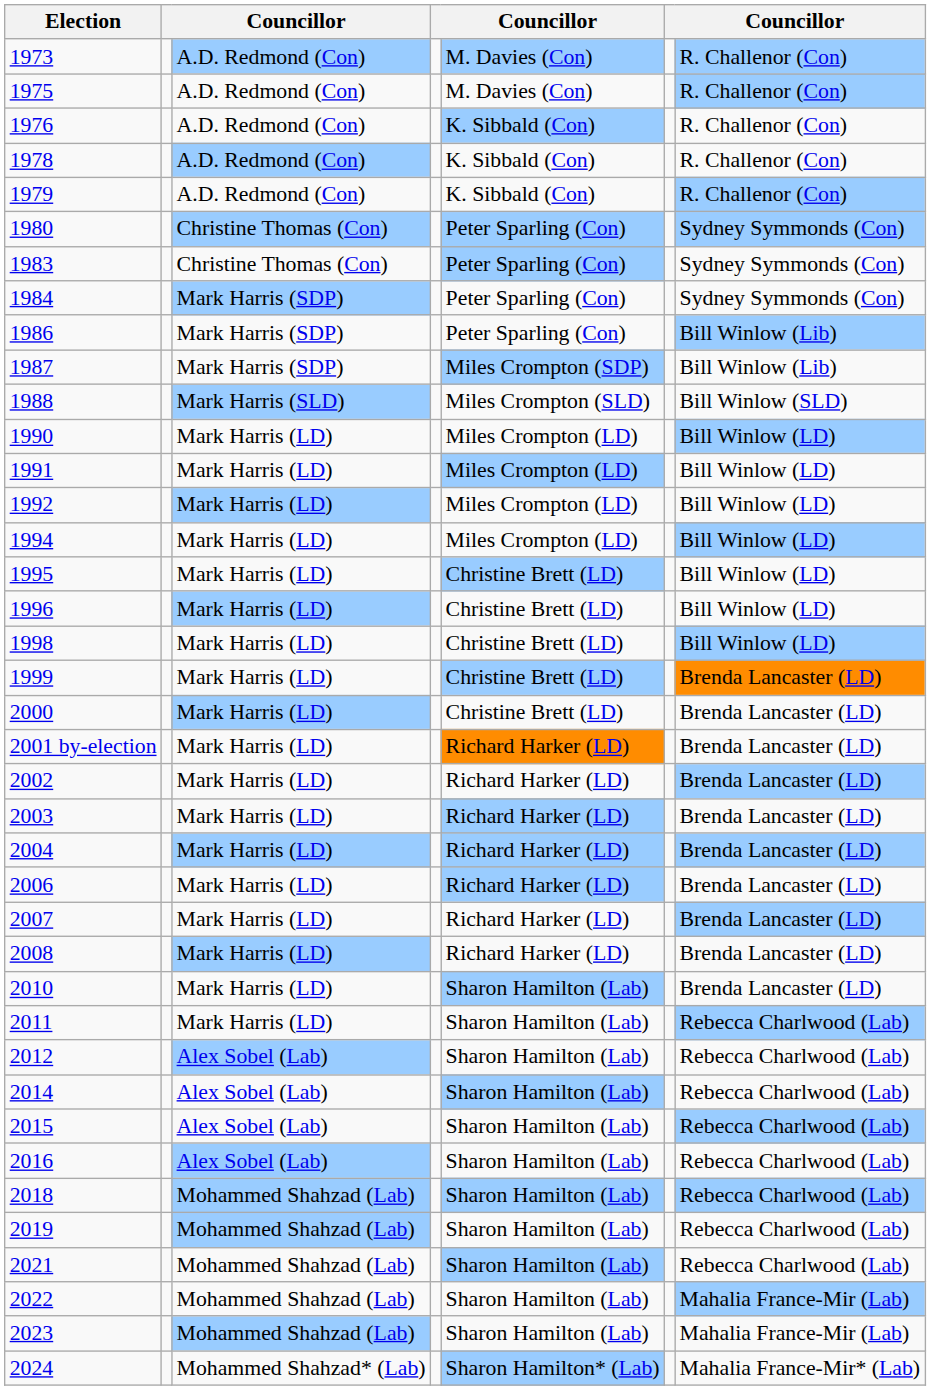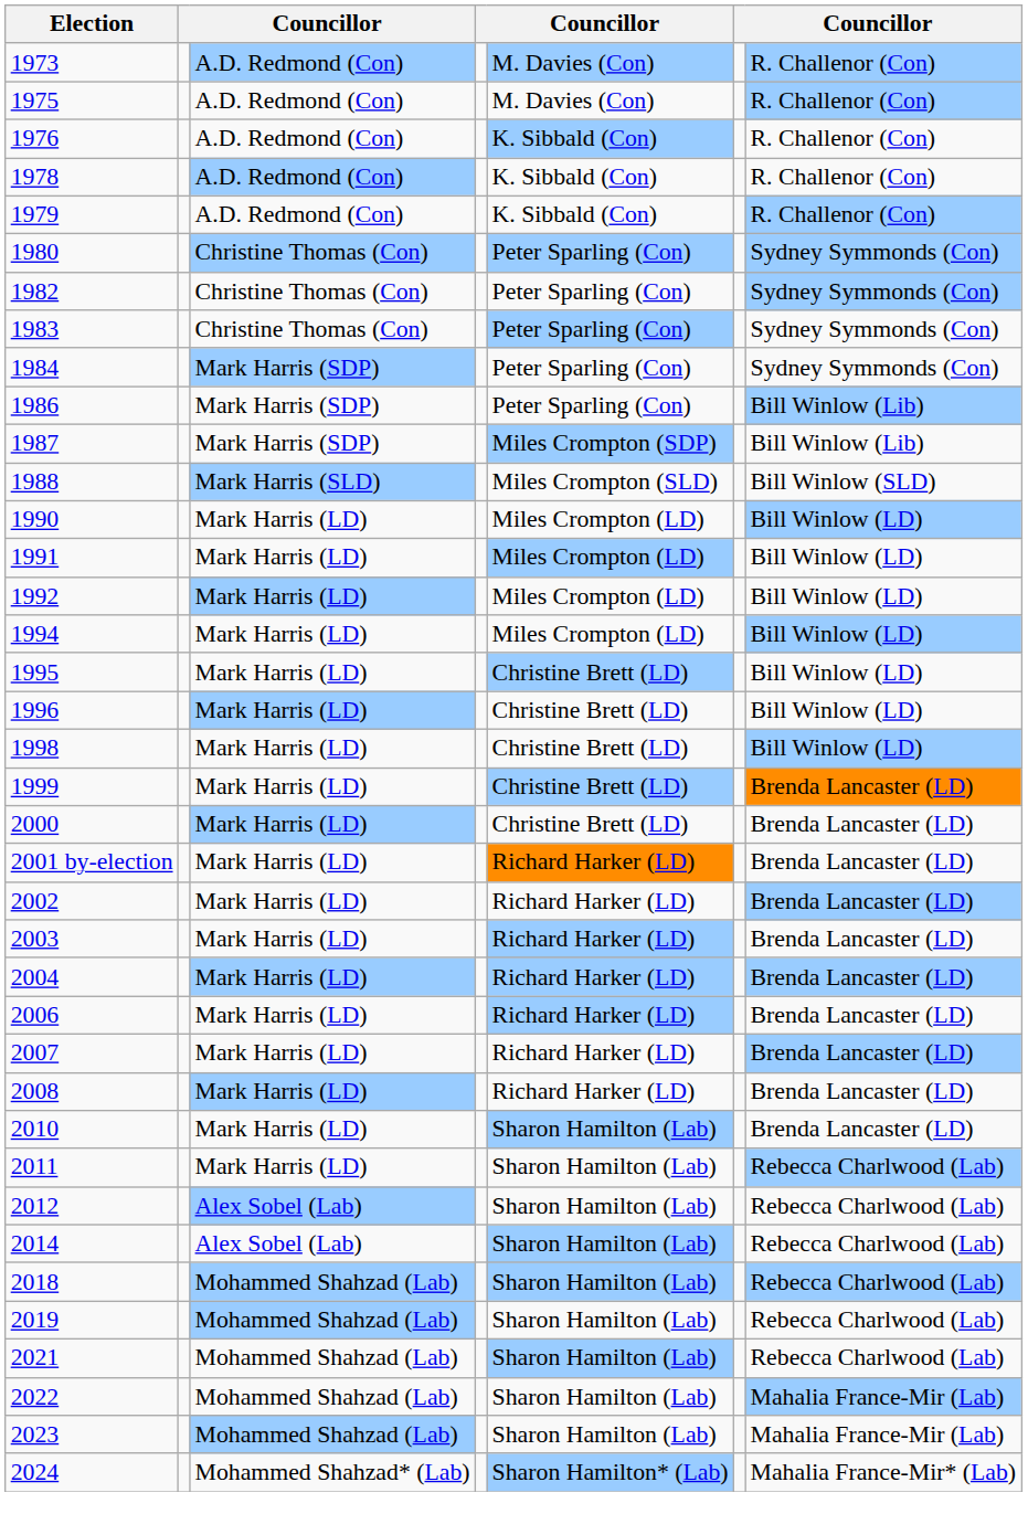+ row: 1982 | Christine Thomas (Con) | Peter Sparling (Con) | Sydney Symmonds (Con)
- row: 2015 | Alex Sobel (Lab) | Sharon Hamilton (Lab) | Rebecca Charlwood (Lab)
- row: 2016 | Alex Sobel (Lab) | Sharon Hamilton (Lab) | Rebecca Charlwood (Lab)
